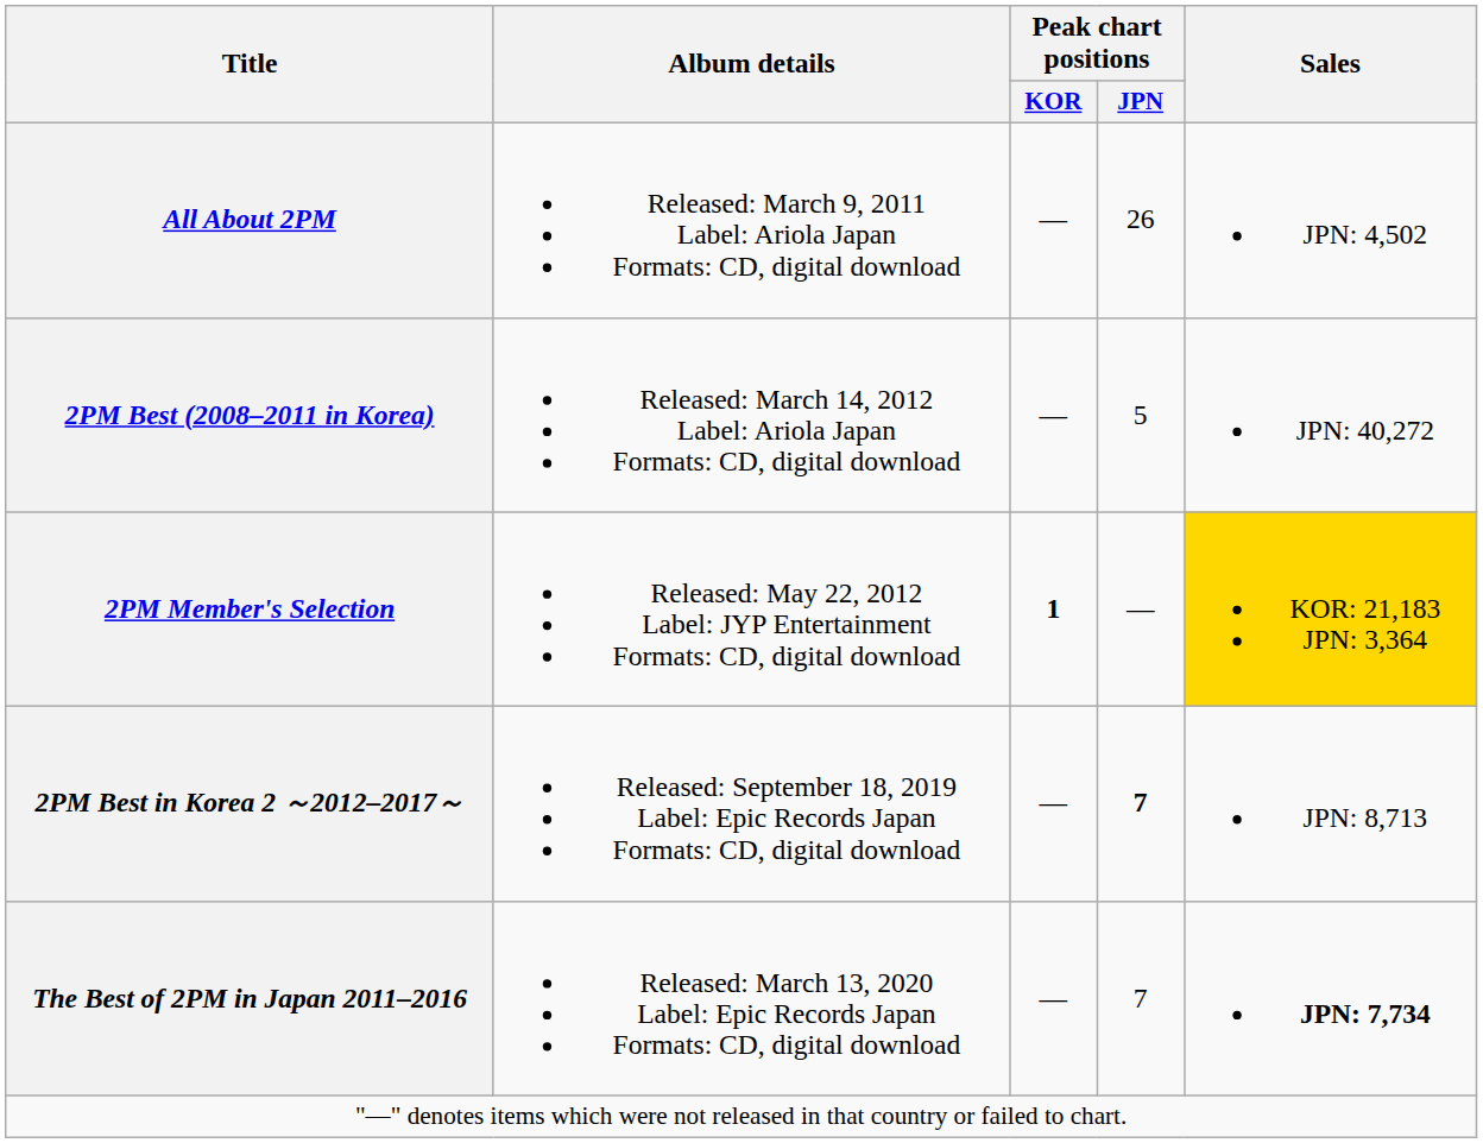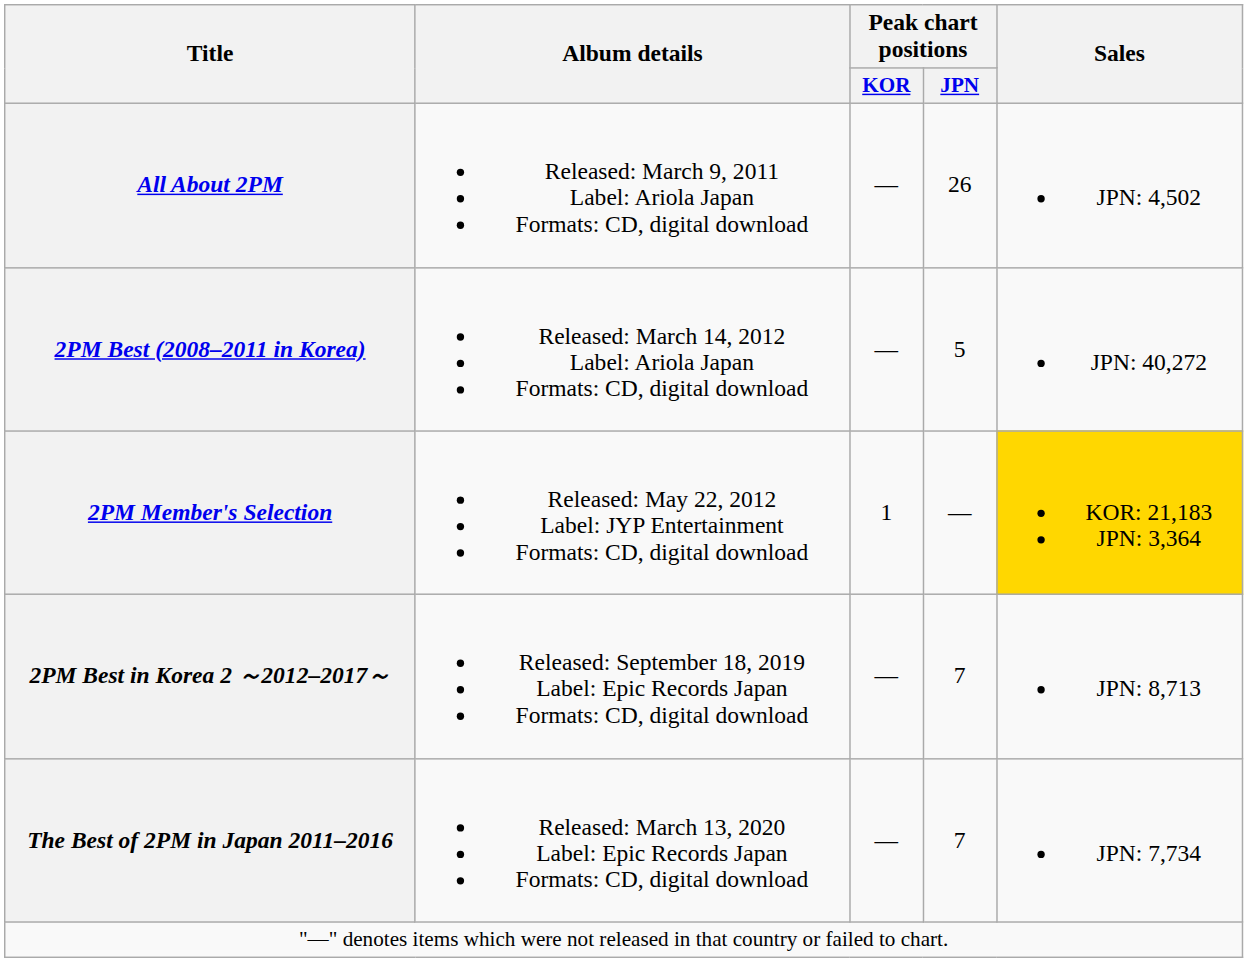2PM Member's Selection | Peak chart positions / KOR: bold -> normal
2PM Best in Korea 2 ～2012–2017～ | Peak chart positions / JPN: bold -> normal
The Best of 2PM in Japan 2011–2016 | Sales: bold -> normal
